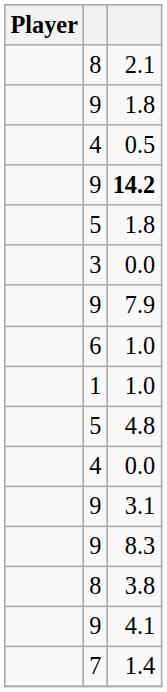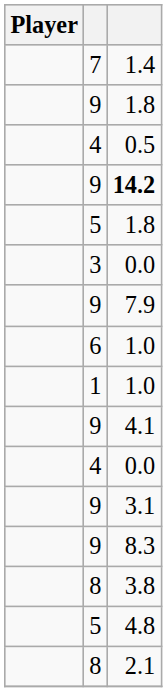rows swapped: 2.1 <-> 1.4
rows swapped: 4.1 <-> 4.8
